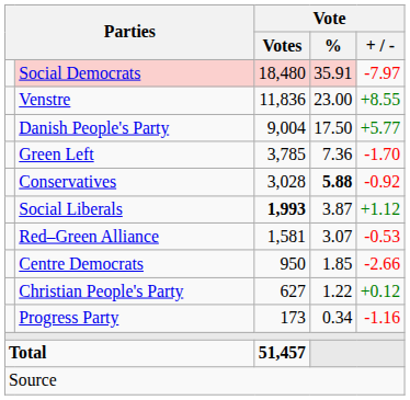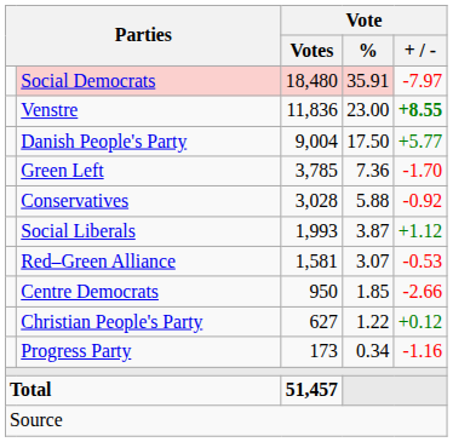Venstre | Vote / + / -: normal -> bold
Conservatives | Vote / %: bold -> normal
Social Liberals | Vote / Votes: bold -> normal
